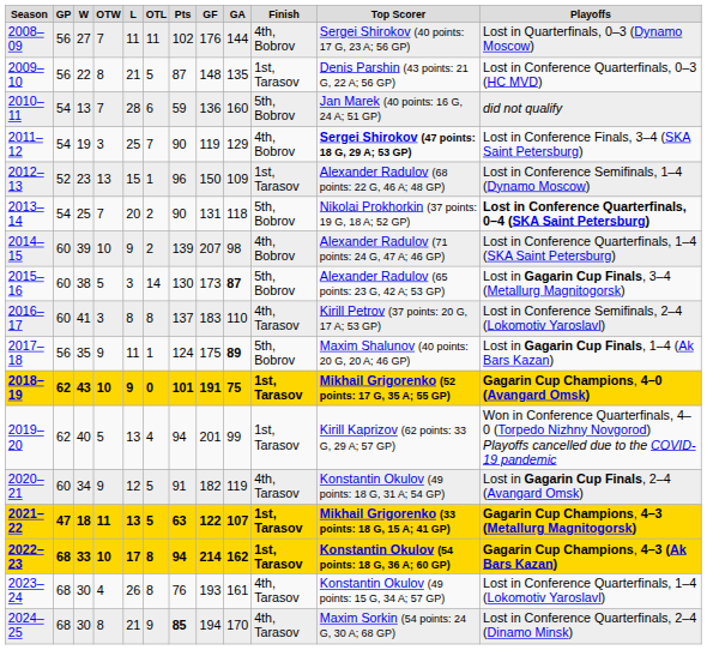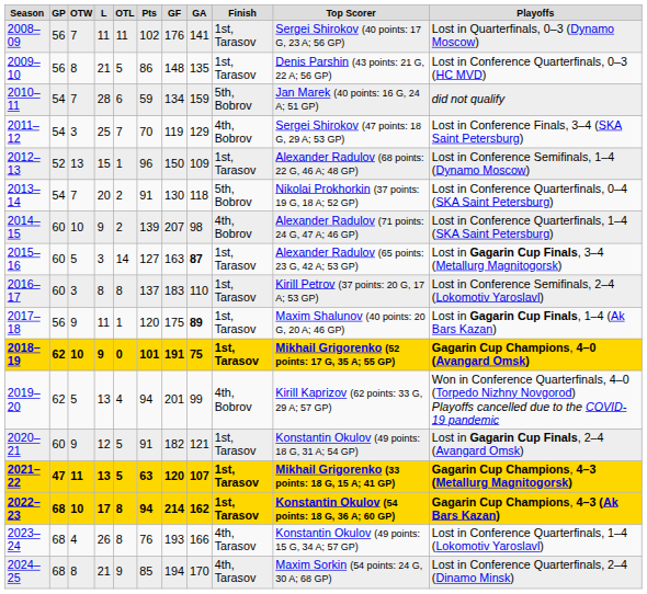- column: W | 27 | 22 | 13 | 19 | 23 | 25 | 39 | 38 | 41 | 35 | 43 | 40 | 34 | 18 | 33 | 30 | 30
2008–09 | GA: 144 -> 141
2008–09 | Finish: 4th, Bobrov -> 1st, Tarasov
2009–10 | Pts: 87 -> 86
2010–11 | GF: 136 -> 134
2010–11 | GA: 160 -> 159
2011–12 | Pts: 90 -> 70
2011–12 | Top Scorer: bold -> normal
2013–14 | Pts: 90 -> 91
2013–14 | GF: 131 -> 130
2013–14 | Playoffs: bold -> normal
2015–16 | Pts: 130 -> 127
2015–16 | GF: 173 -> 163
2015–16 | Finish: 5th, Bobrov -> 1st, Tarasov
2016–17 | Finish: 4th, Tarasov -> 1st, Tarasov
2017–18 | Pts: 124 -> 120
2017–18 | Finish: 5th, Bobrov -> 1st, Tarasov
2019–20 | Finish: 1st, Tarasov -> 4th, Bobrov
2020–21 | GA: 119 -> 121
2020–21 | Finish: 4th, Tarasov -> 1st, Tarasov
2021–22 | GF: 122 -> 120
2023–24 | GA: 161 -> 166
2024–25 | Pts: bold -> normal
